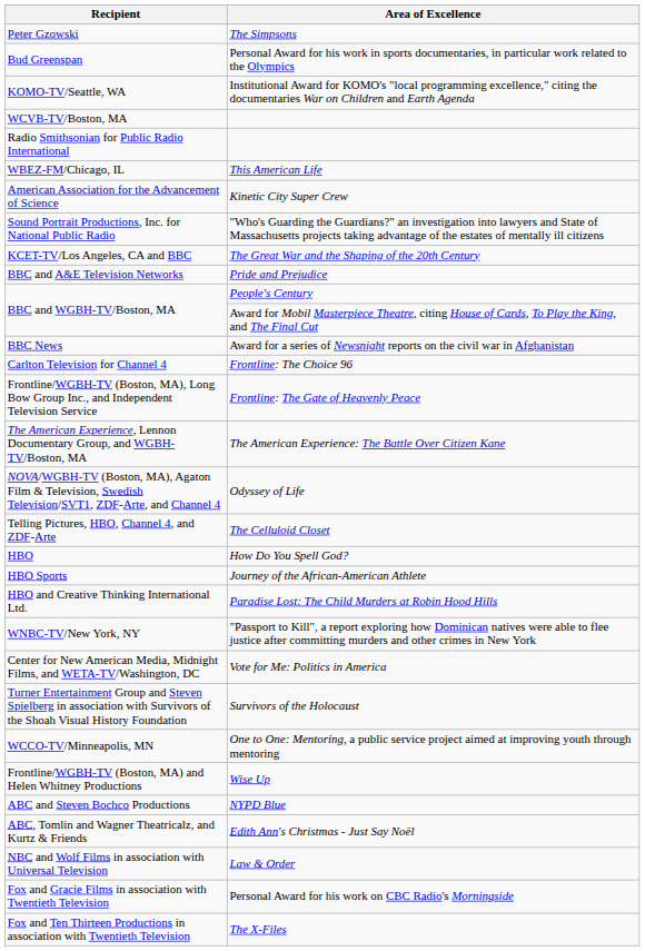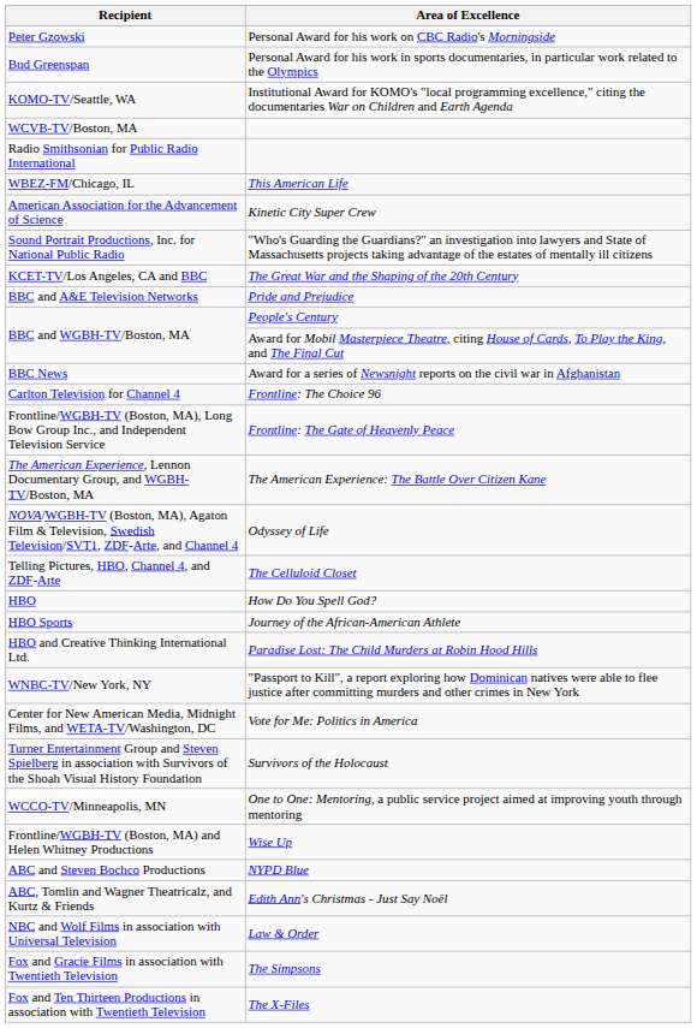row 2 | Area of Excellence: The Simpsons -> Personal Award for his work on CBC Radio's Morningside
row 31 | Area of Excellence: Personal Award for his work on CBC Radio's Morningside -> The Simpsons
